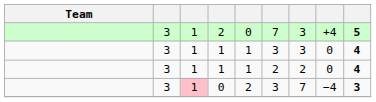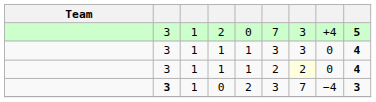row 4 | column 7: no background -> lightyellow background
row 5 | column 2: normal -> bold
row 5 | column 3: pink background -> no background
